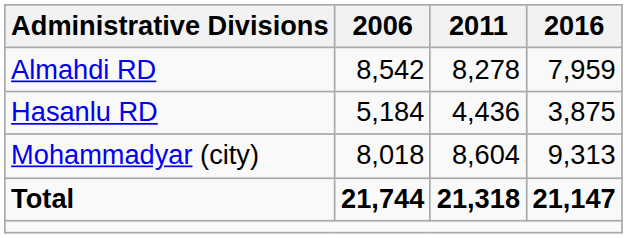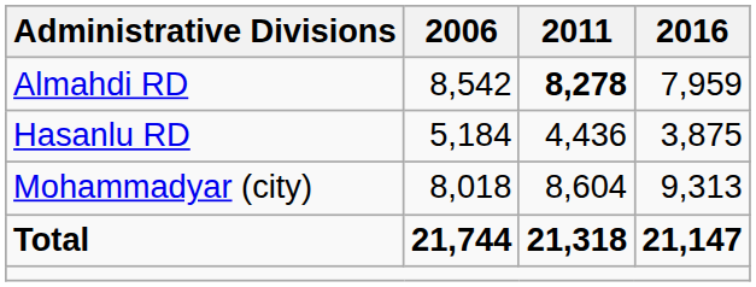Almahdi RD | 2011: normal -> bold
